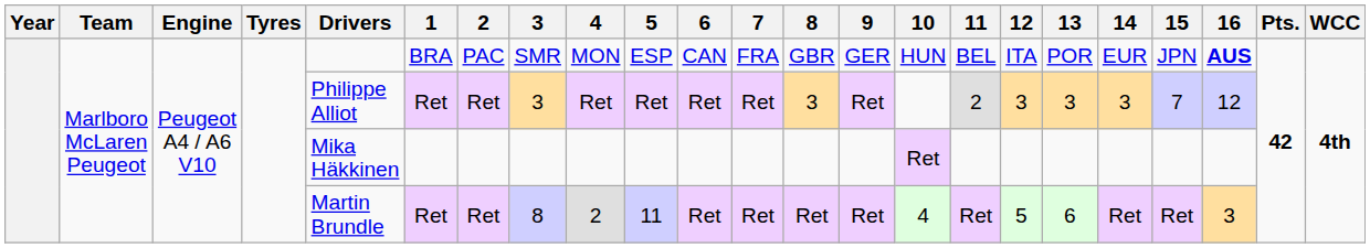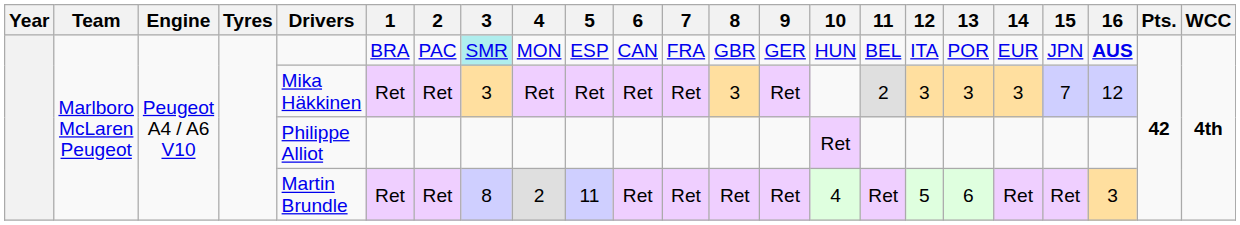row 2 | 3: no background -> paleturquoise background
row 3 | Drivers: Philippe Alliot -> Mika Häkkinen
row 4 | Drivers: Mika Häkkinen -> Philippe Alliot
